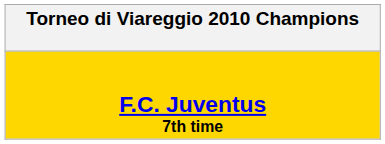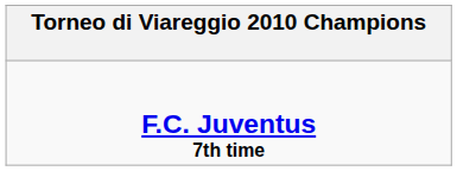row 2 | column 1: gold background -> no background
